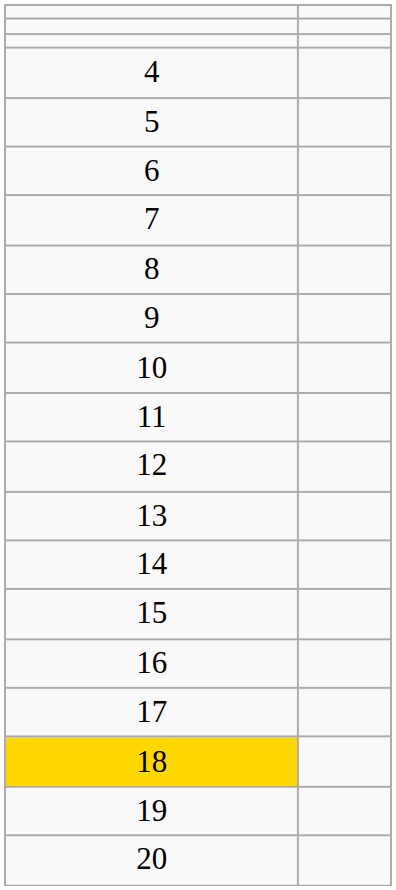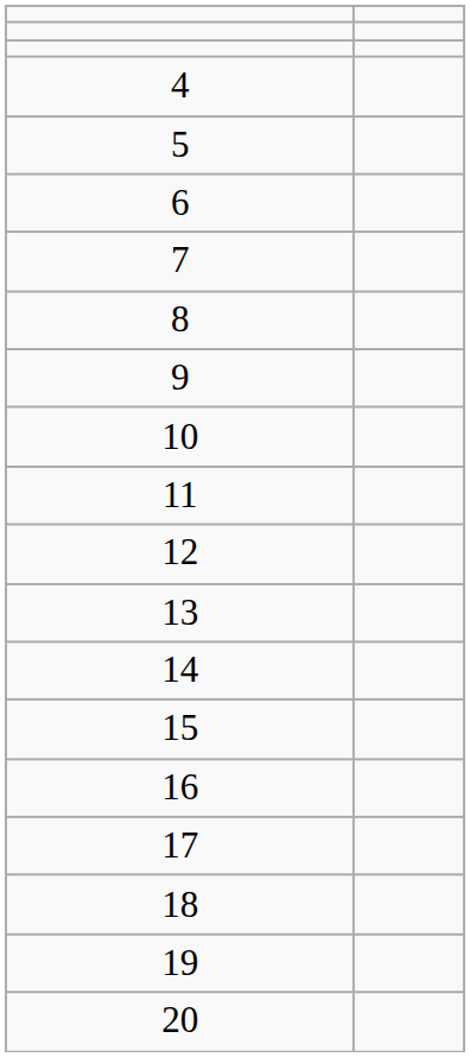row 18 | column 1: gold background -> no background
